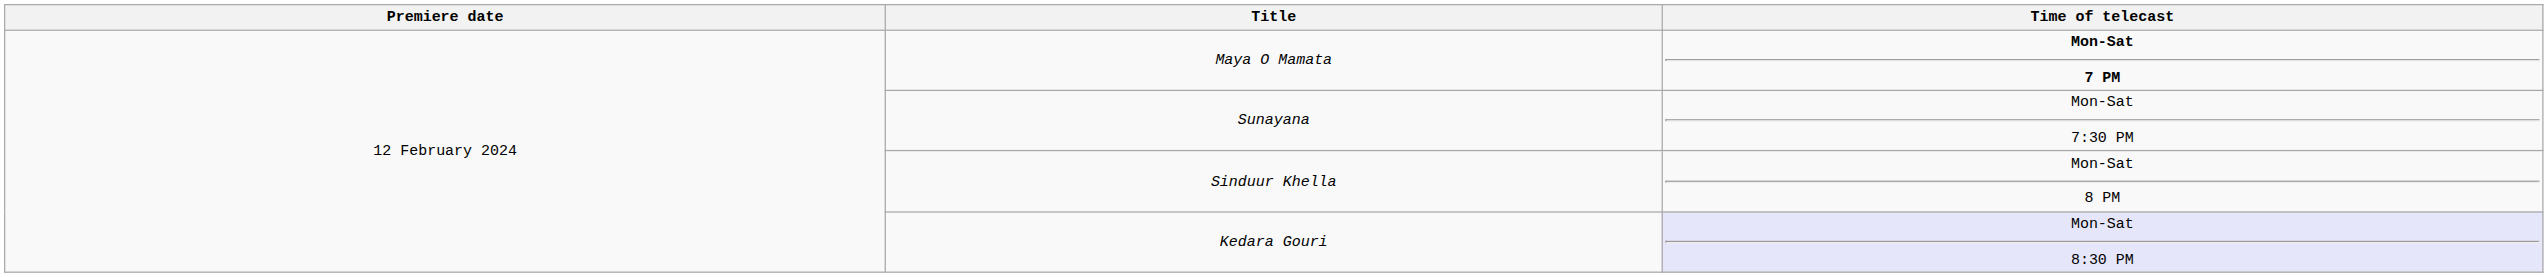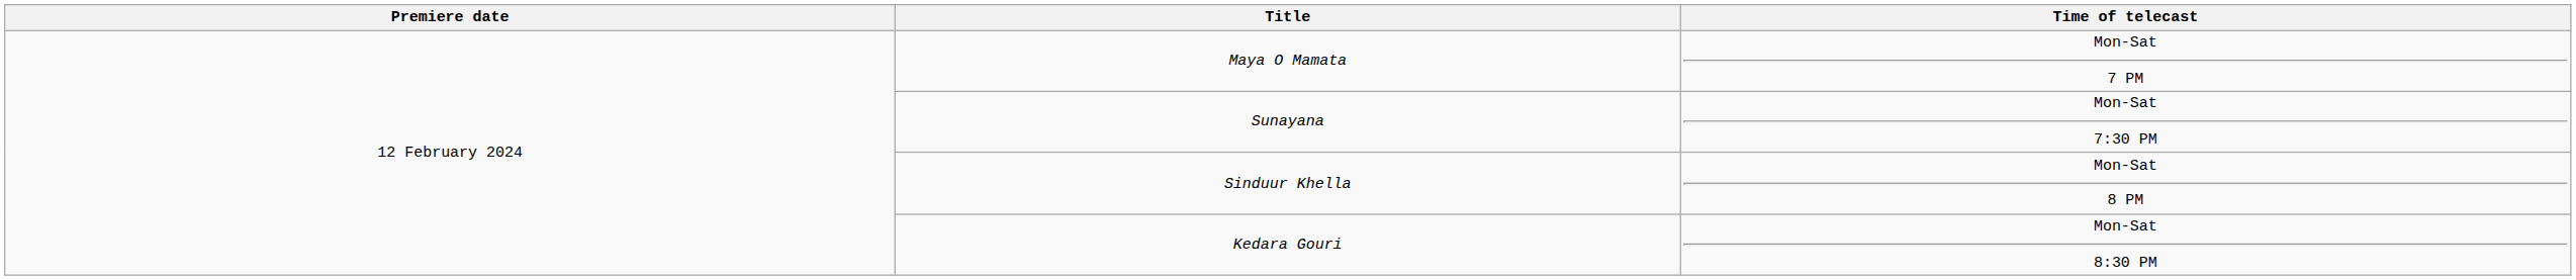Maya O Mamata | Time of telecast: bold -> normal
Kedara Gouri | Time of telecast: lavender background -> no background
